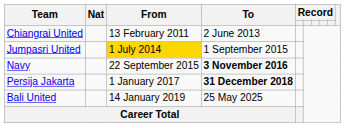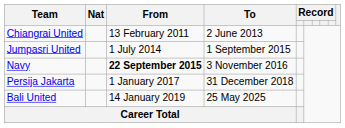Jumpasri United | From: gold background -> no background
Navy | From: normal -> bold
Navy | To: bold -> normal
Persija Jakarta | To: bold -> normal
